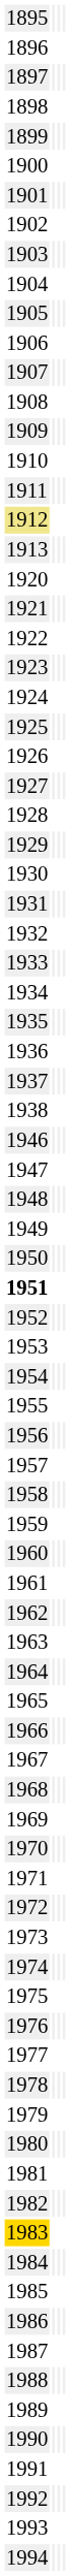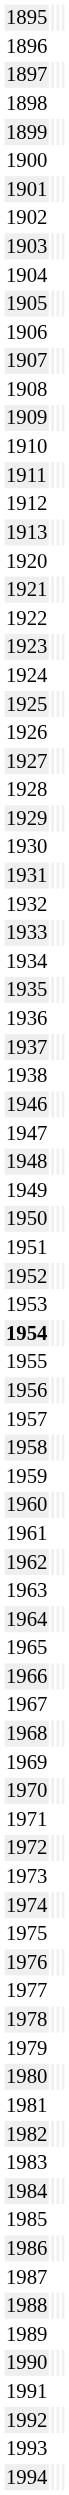1912 | column 1: khaki background -> no background
1951 | column 1: bold -> normal
1954 | column 1: normal -> bold
1983 | column 1: gold background -> no background
